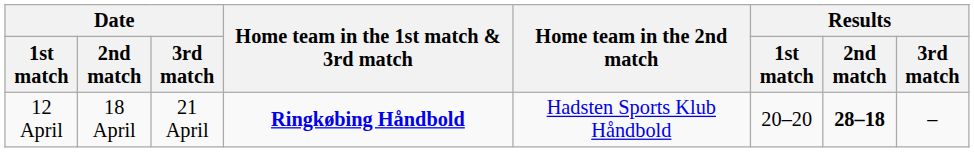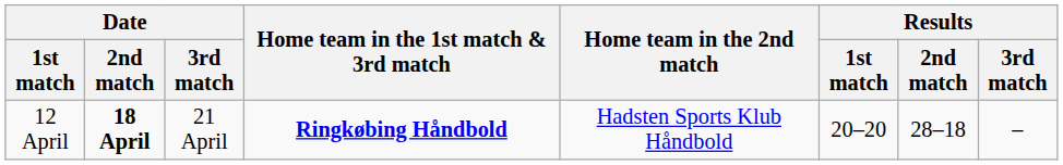12 April | Date / 2nd match: normal -> bold
12 April | Results / 2nd match: bold -> normal
